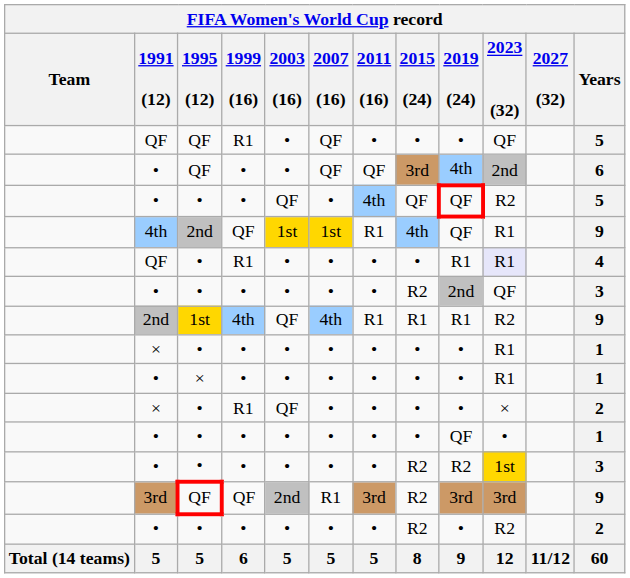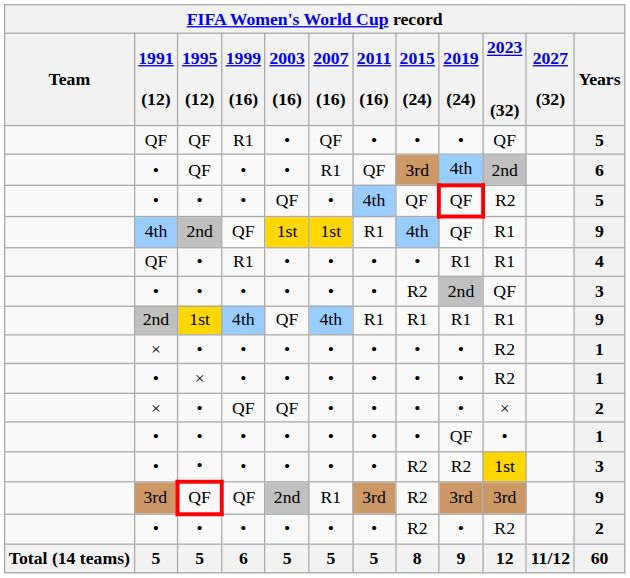row 4 | 2007 (16): QF -> R1
row 7 | 2023 (32): lavender background -> no background
row 9 | 2023 (32): R2 -> R1
row 10 | 2023 (32): R1 -> R2
row 11 | 2023 (32): R1 -> R2
row 12 | 1999 (16): R1 -> QF
